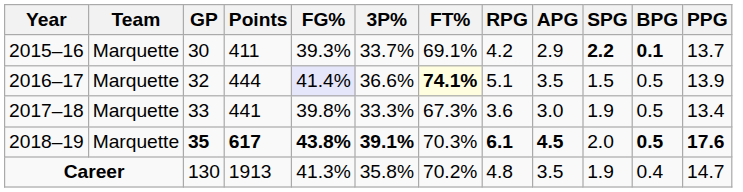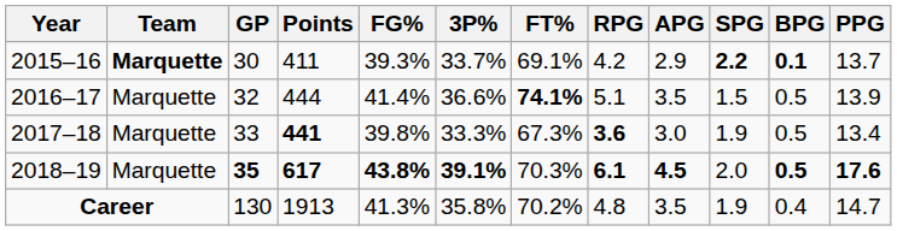2015–16 | Team: normal -> bold
2016–17 | FG%: lavender background -> no background
2016–17 | FT%: lightyellow background -> no background
2017–18 | Points: normal -> bold
2017–18 | RPG: normal -> bold
